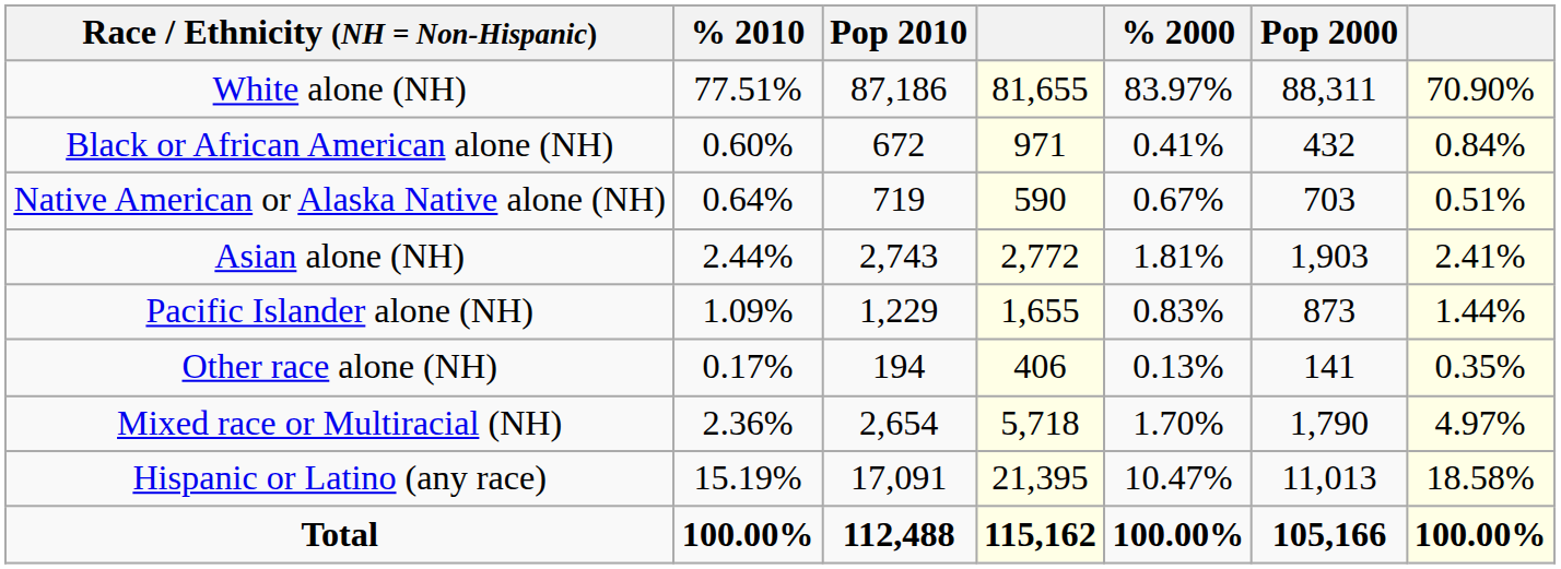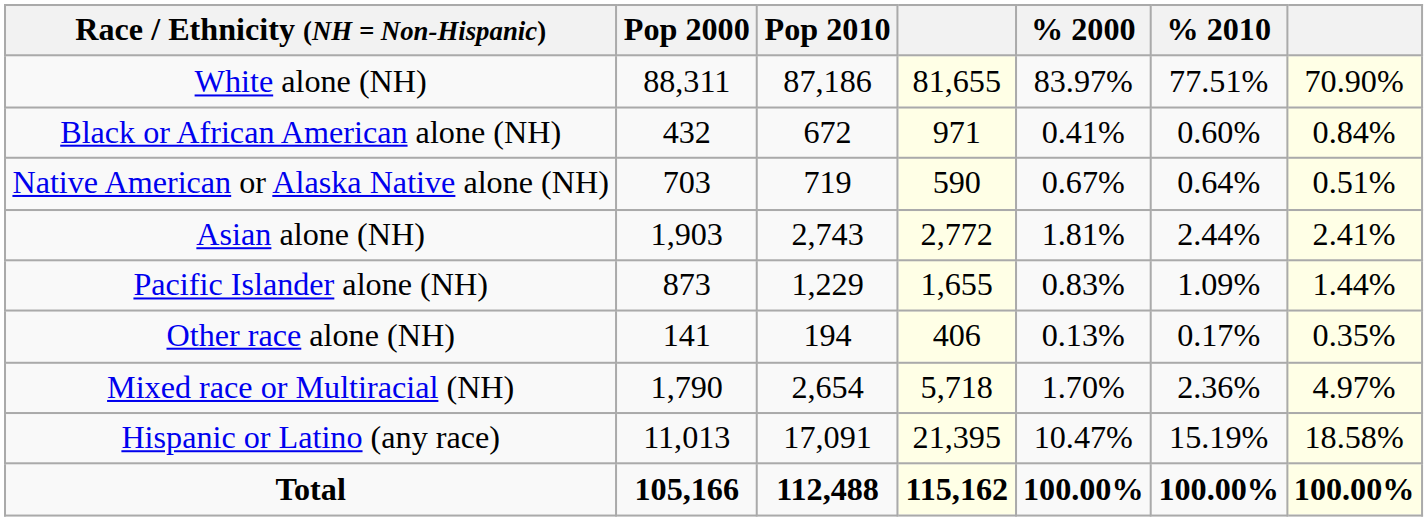columns swapped: Pop 2000 <-> % 2010
